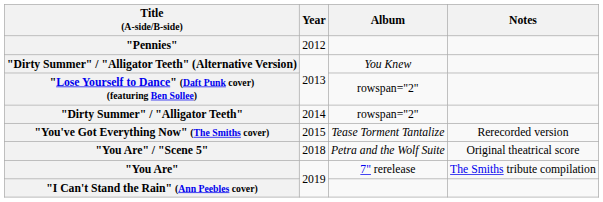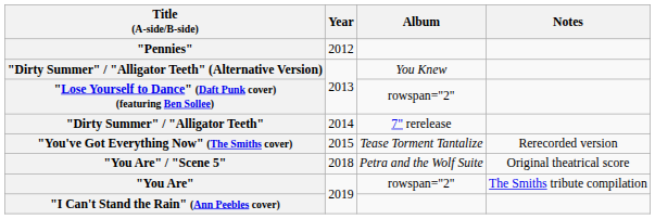"Dirty Summer" / "Alligator Teeth" | Album: rowspan="2" -> 7" rerelease
"You Are" | Album: 7" rerelease -> rowspan="2"
